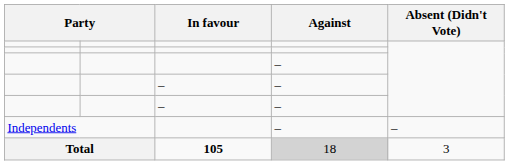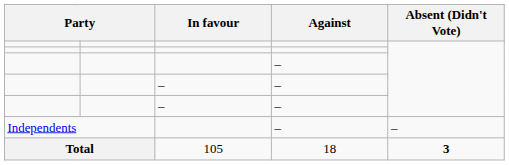Total | In favour: bold -> normal
Total | Against: lightgrey background -> no background
Total | Absent (Didn't Vote): normal -> bold
